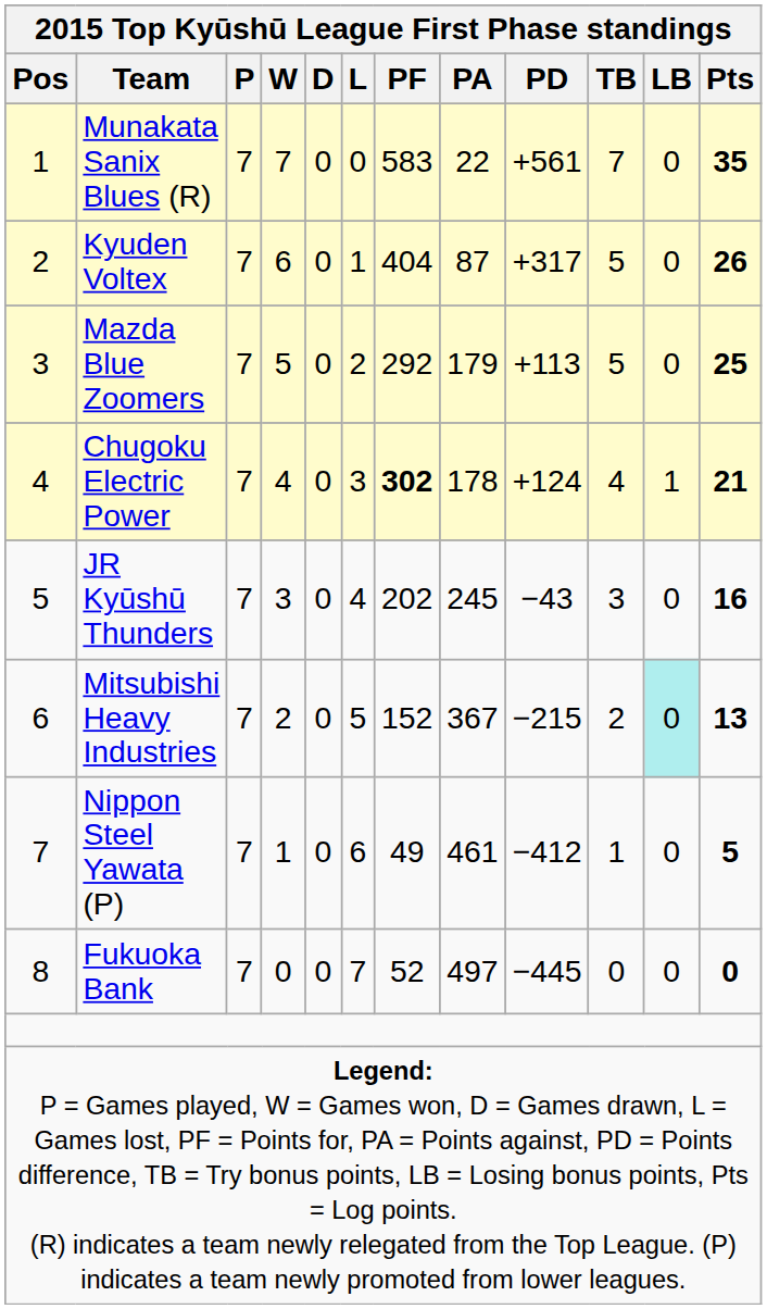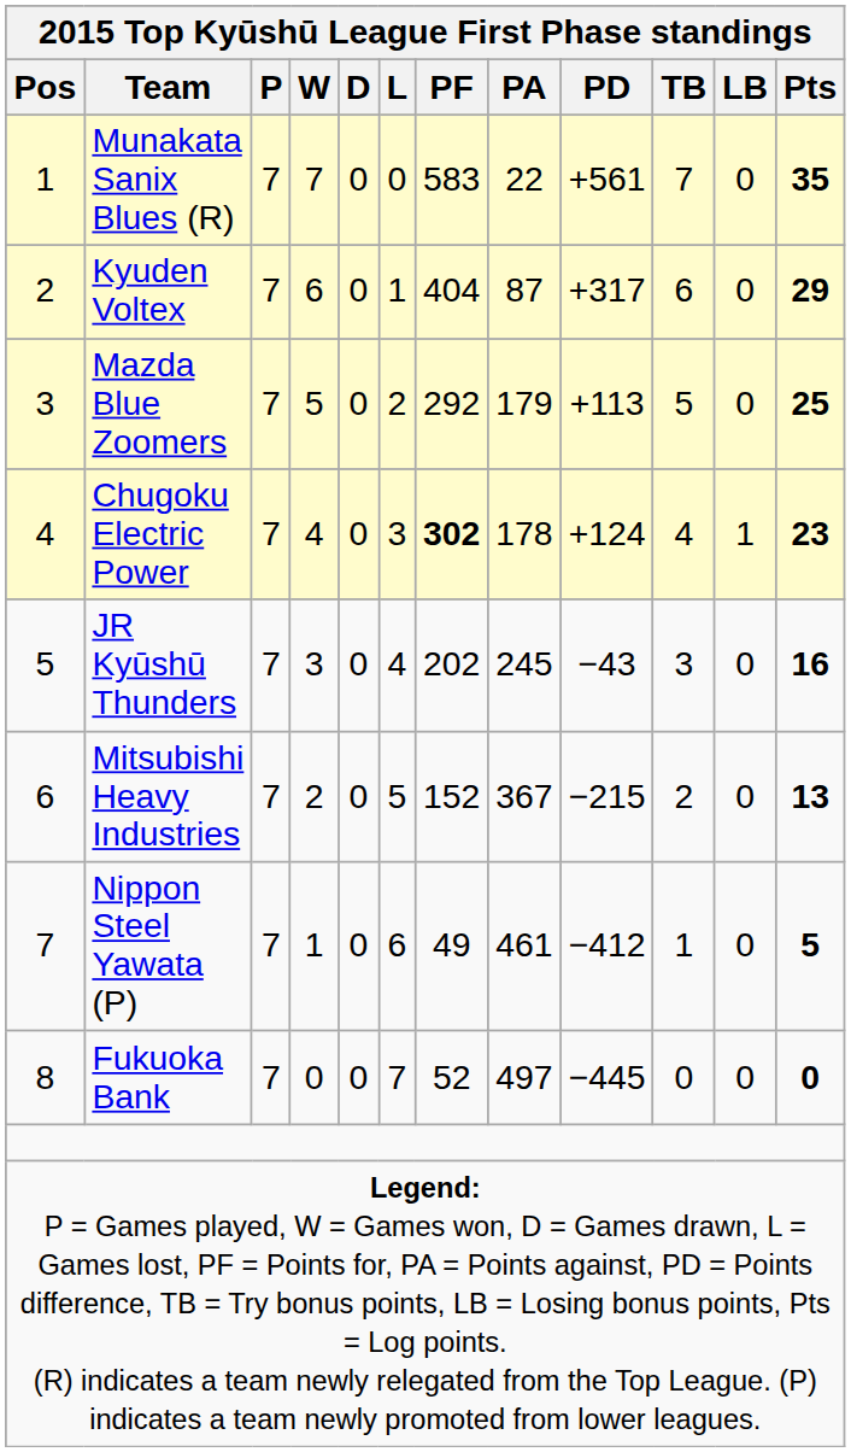Kyuden Voltex | TB: 5 -> 6
Kyuden Voltex | Pts: 26 -> 29
Chugoku Electric Power | Pts: 21 -> 23
Mitsubishi Heavy Industries | LB: paleturquoise background -> no background
